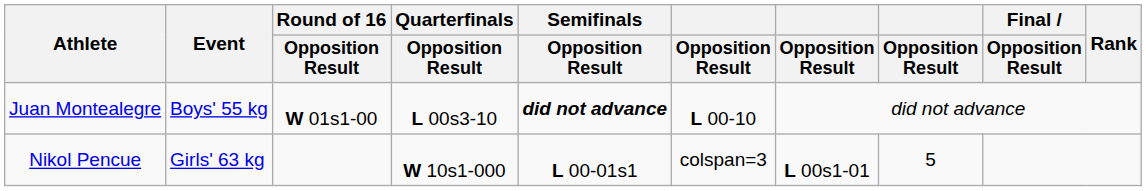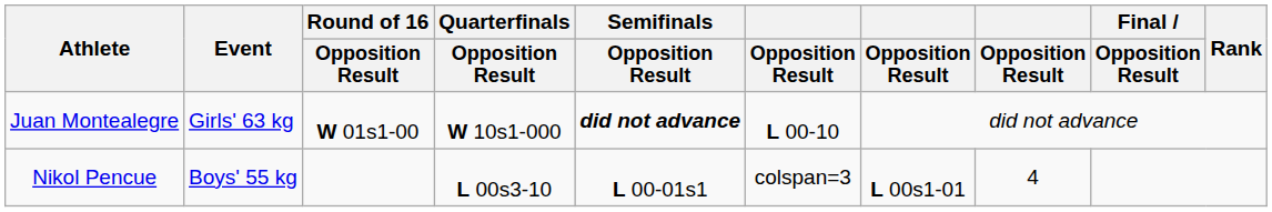Juan Montealegre | Event: Boys' 55 kg -> Girls' 63 kg
Juan Montealegre | Quarterfinals / Opposition Result: L 00s3-10 -> W 10s1-000
Nikol Pencue | Event: Girls' 63 kg -> Boys' 55 kg
Nikol Pencue | Quarterfinals / Opposition Result: W 10s1-000 -> L 00s3-10
Nikol Pencue | column 8: 5 -> 4
